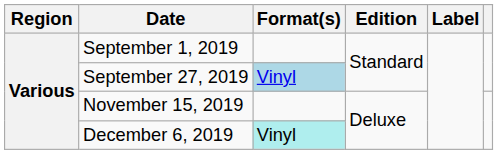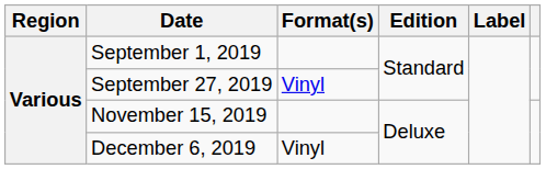September 27, 2019 | Format(s): lightblue background -> no background
December 6, 2019 | Format(s): paleturquoise background -> no background
